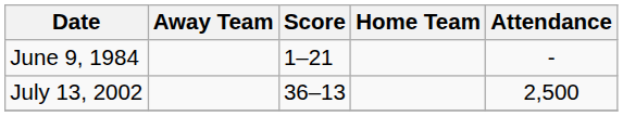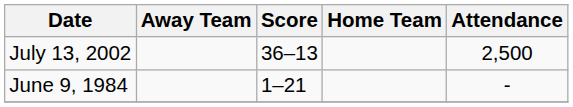rows swapped: June 9, 1984 <-> July 13, 2002
